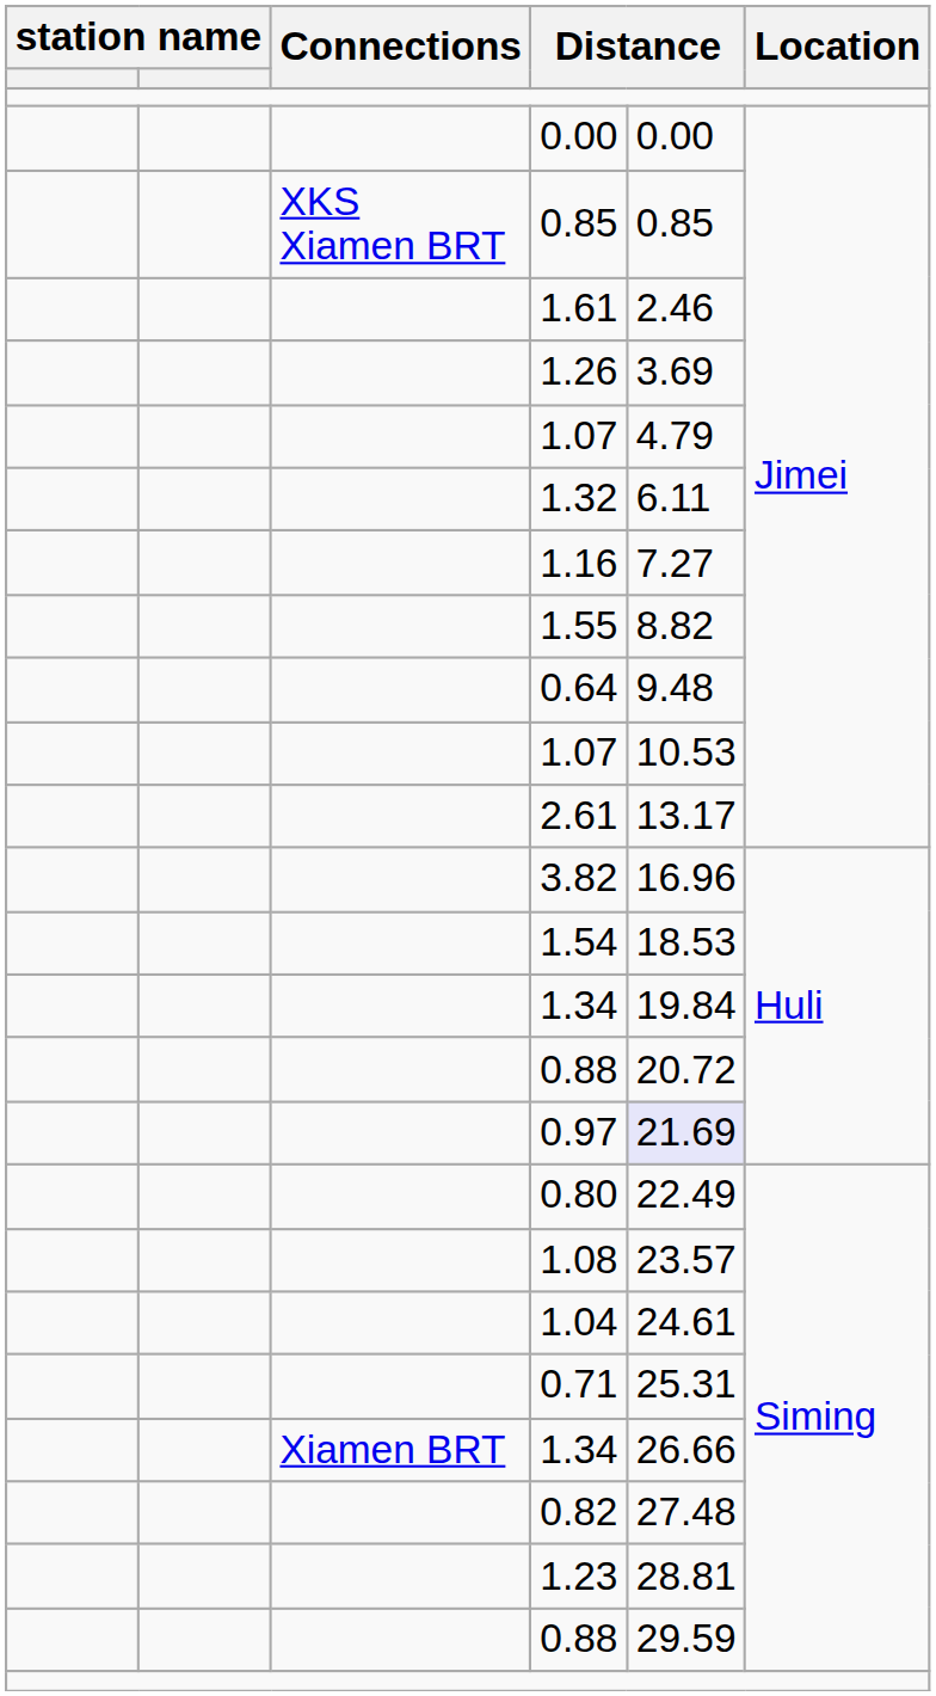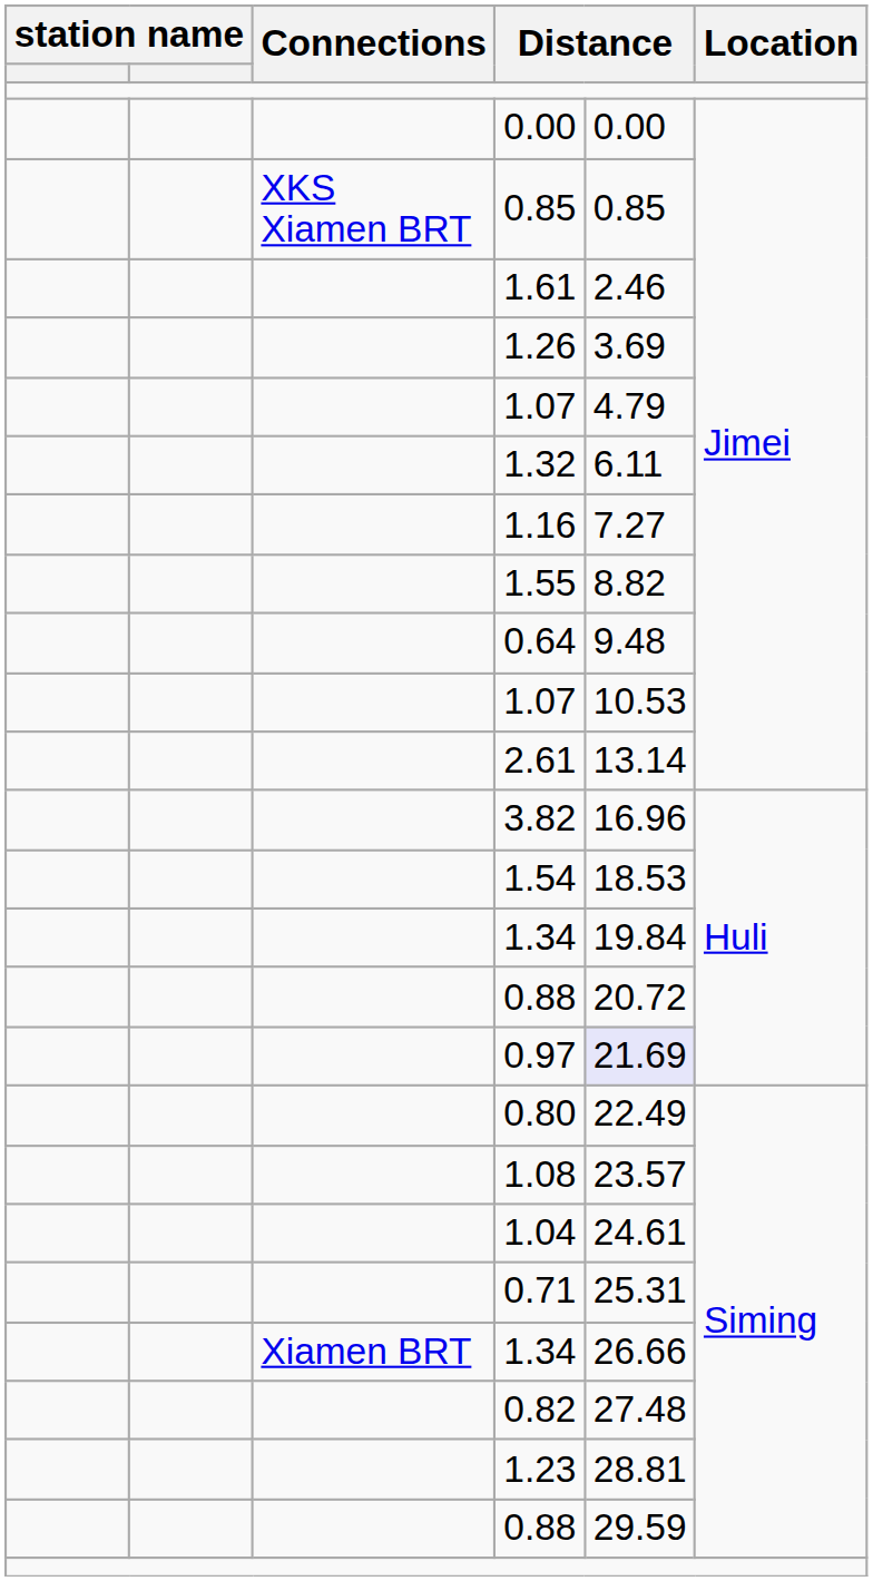2.61 | column 5: 13.17 -> 13.14
